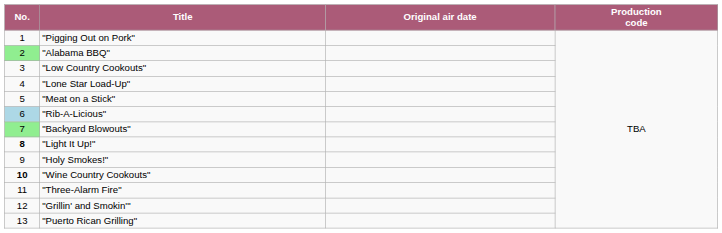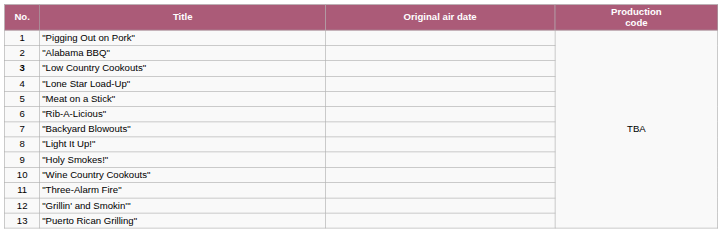"Alabama BBQ" | No.: lightgreen background -> no background
"Low Country Cookouts" | No.: normal -> bold
"Rib-A-Licious" | No.: lightblue background -> no background
"Backyard Blowouts" | No.: lightgreen background -> no background
"Light It Up!" | No.: bold -> normal
"Wine Country Cookouts" | No.: bold -> normal
